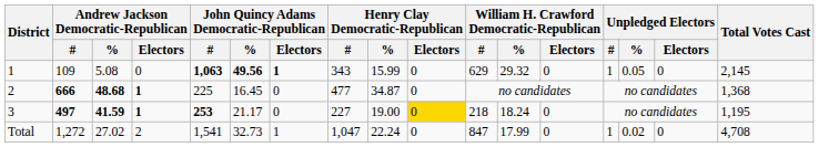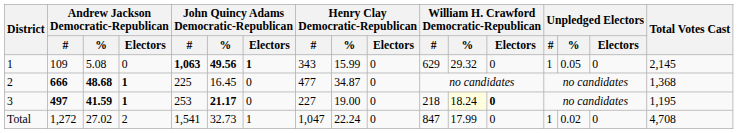3 | John Quincy Adams Democratic-Republican / #: bold -> normal
3 | John Quincy Adams Democratic-Republican / %: normal -> bold
3 | Henry Clay Democratic-Republican / Electors: gold background -> no background
3 | William H. Crawford Democratic-Republican / %: no background -> lightyellow background
3 | William H. Crawford Democratic-Republican / Electors: normal -> bold
